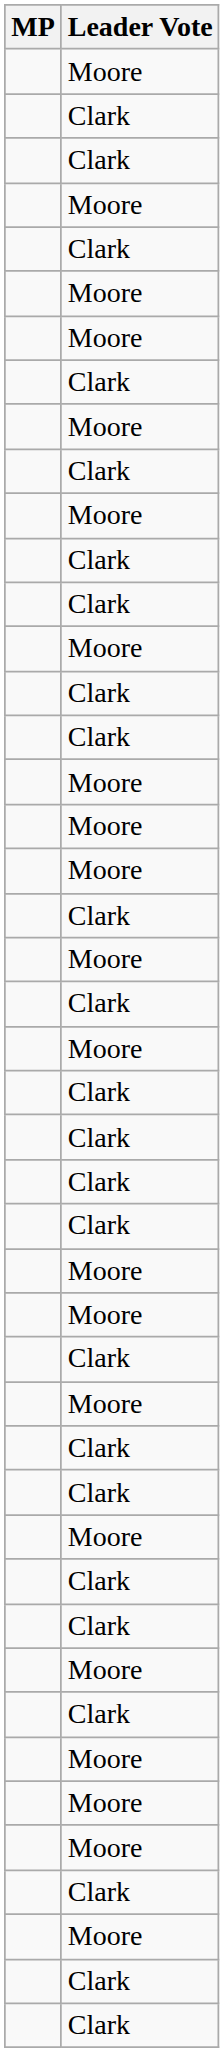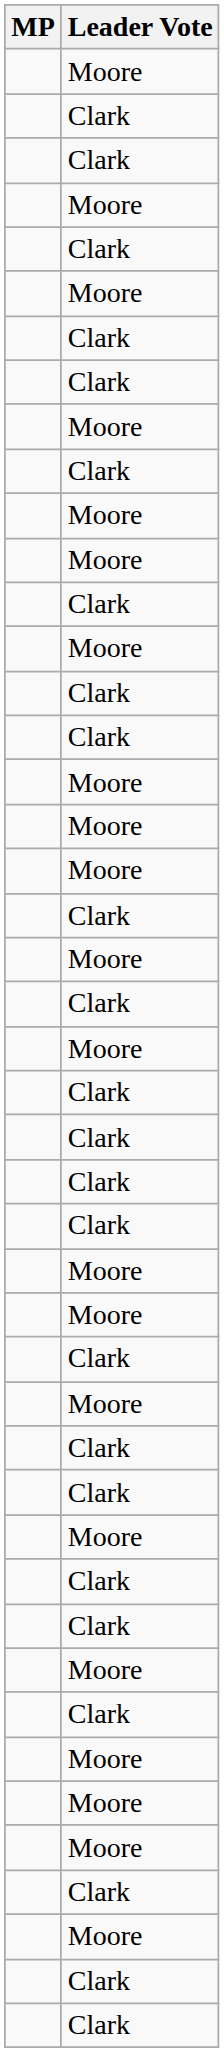row 8 | Leader Vote: Moore -> Clark
row 13 | Leader Vote: Clark -> Moore
